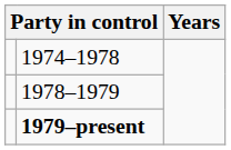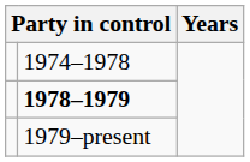1978–1979 | column 2: normal -> bold
1979–present | column 2: bold -> normal
